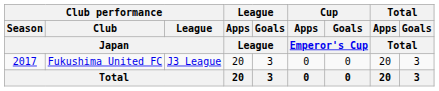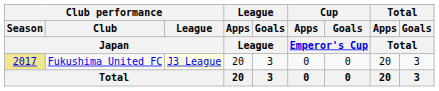Fukushima United FC | Club performance / Season / Japan: no background -> khaki background
Fukushima United FC | Club performance / League / Japan: no background -> lightyellow background
